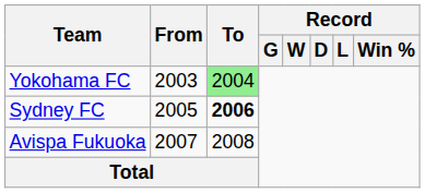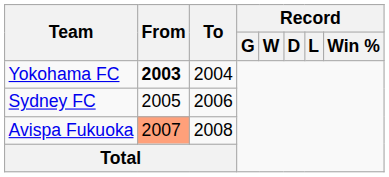Yokohama FC | From: normal -> bold
Yokohama FC | To: lightgreen background -> no background
Sydney FC | To: bold -> normal
Avispa Fukuoka | From: no background -> lightsalmon background
